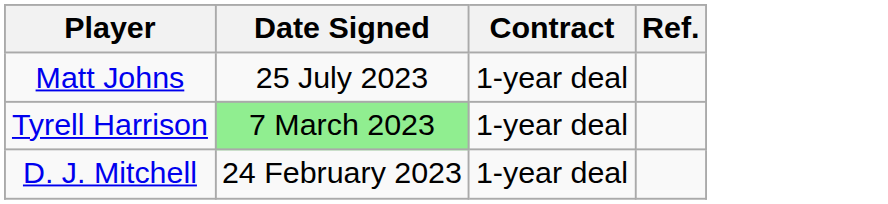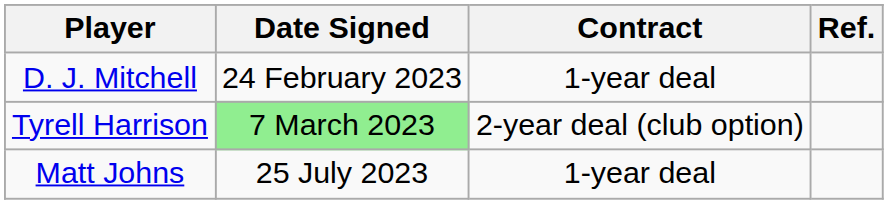rows swapped: D. J. Mitchell <-> Matt Johns
Tyrell Harrison | Contract: 1-year deal -> 2-year deal (club option)
